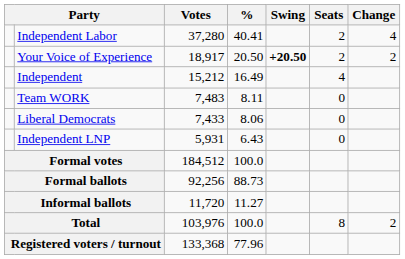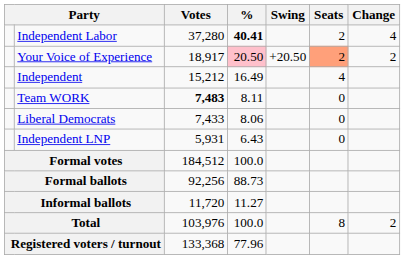Independent Labor | %: normal -> bold
Your Voice of Experience | %: no background -> pink background
Your Voice of Experience | Swing: bold -> normal
Your Voice of Experience | Seats: no background -> lightsalmon background
Team WORK | Votes: normal -> bold
